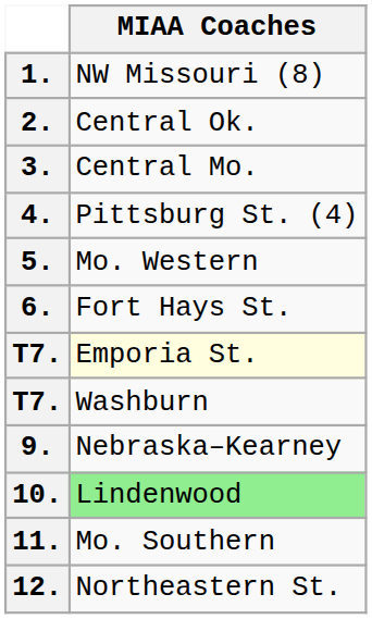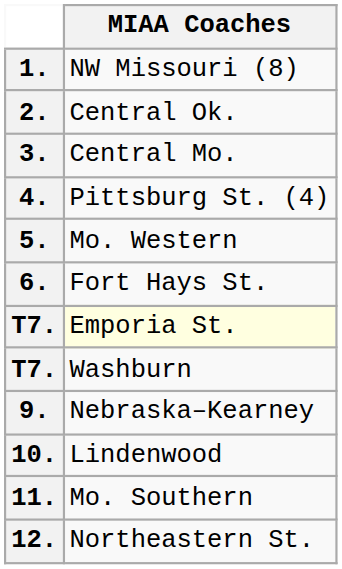row 11 | MIAA Coaches: lightgreen background -> no background
